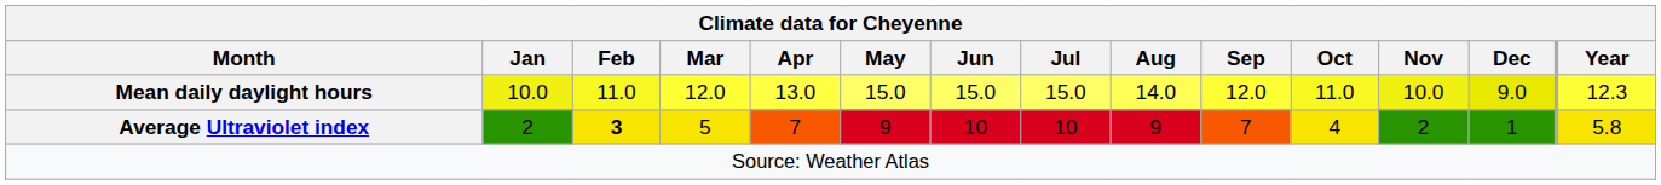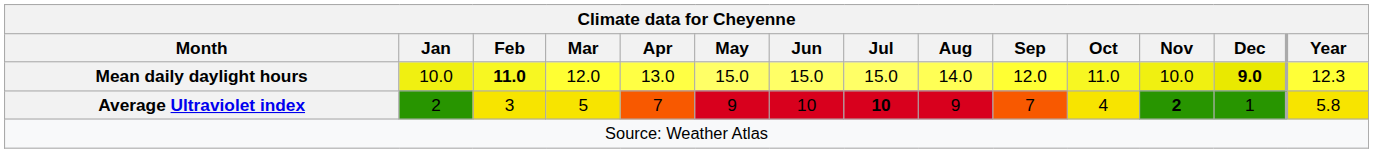row 3 | Feb: normal -> bold
row 3 | Dec: normal -> bold
row 4 | Feb: bold -> normal
row 4 | Jul: normal -> bold
row 4 | Nov: normal -> bold
